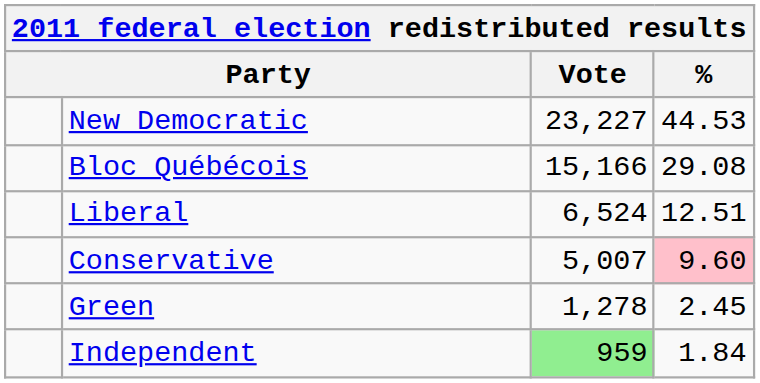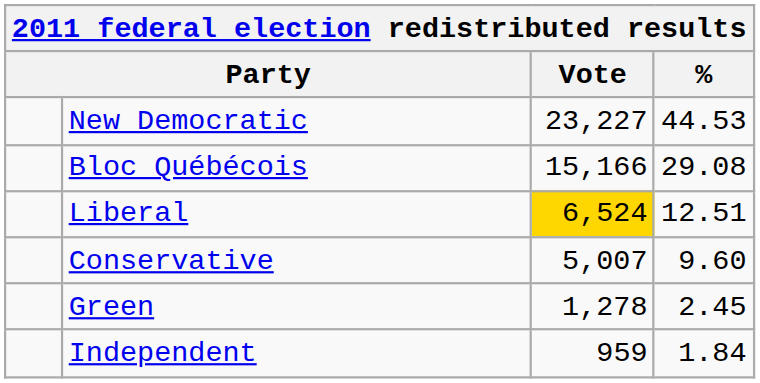Liberal | Vote: no background -> gold background
Conservative | %: pink background -> no background
Independent | Vote: lightgreen background -> no background
